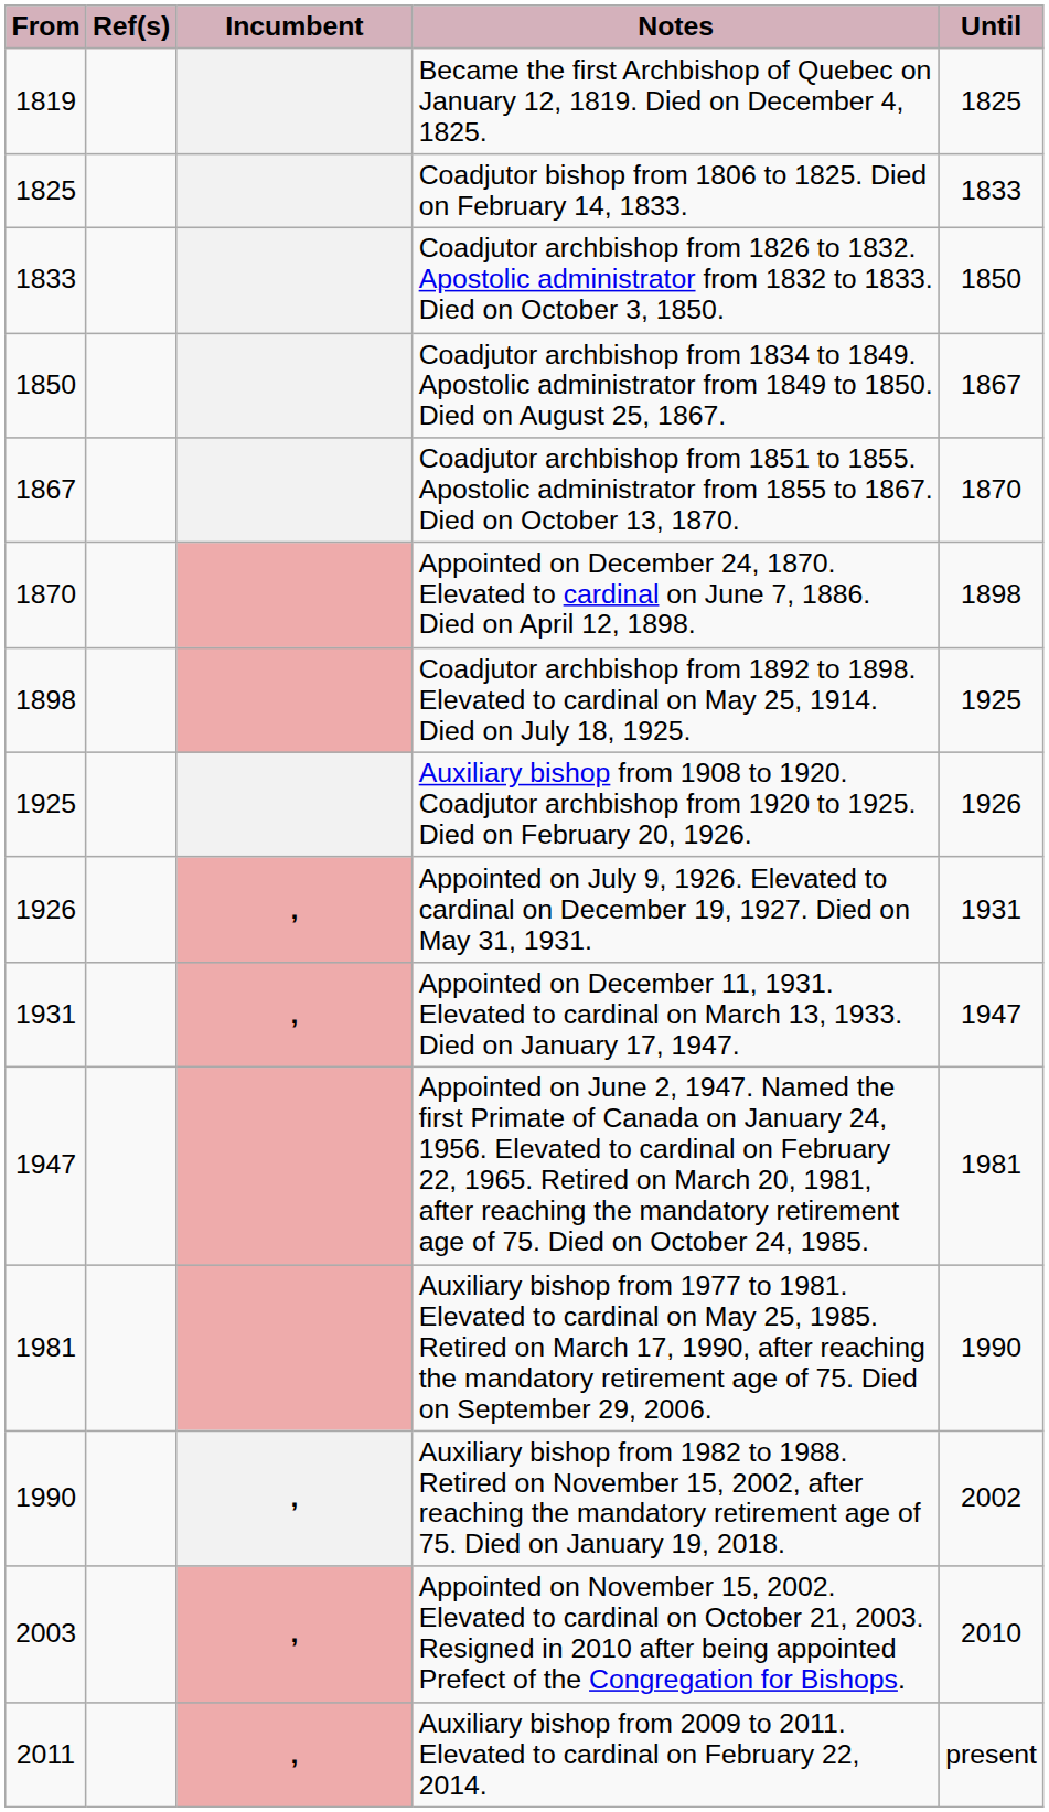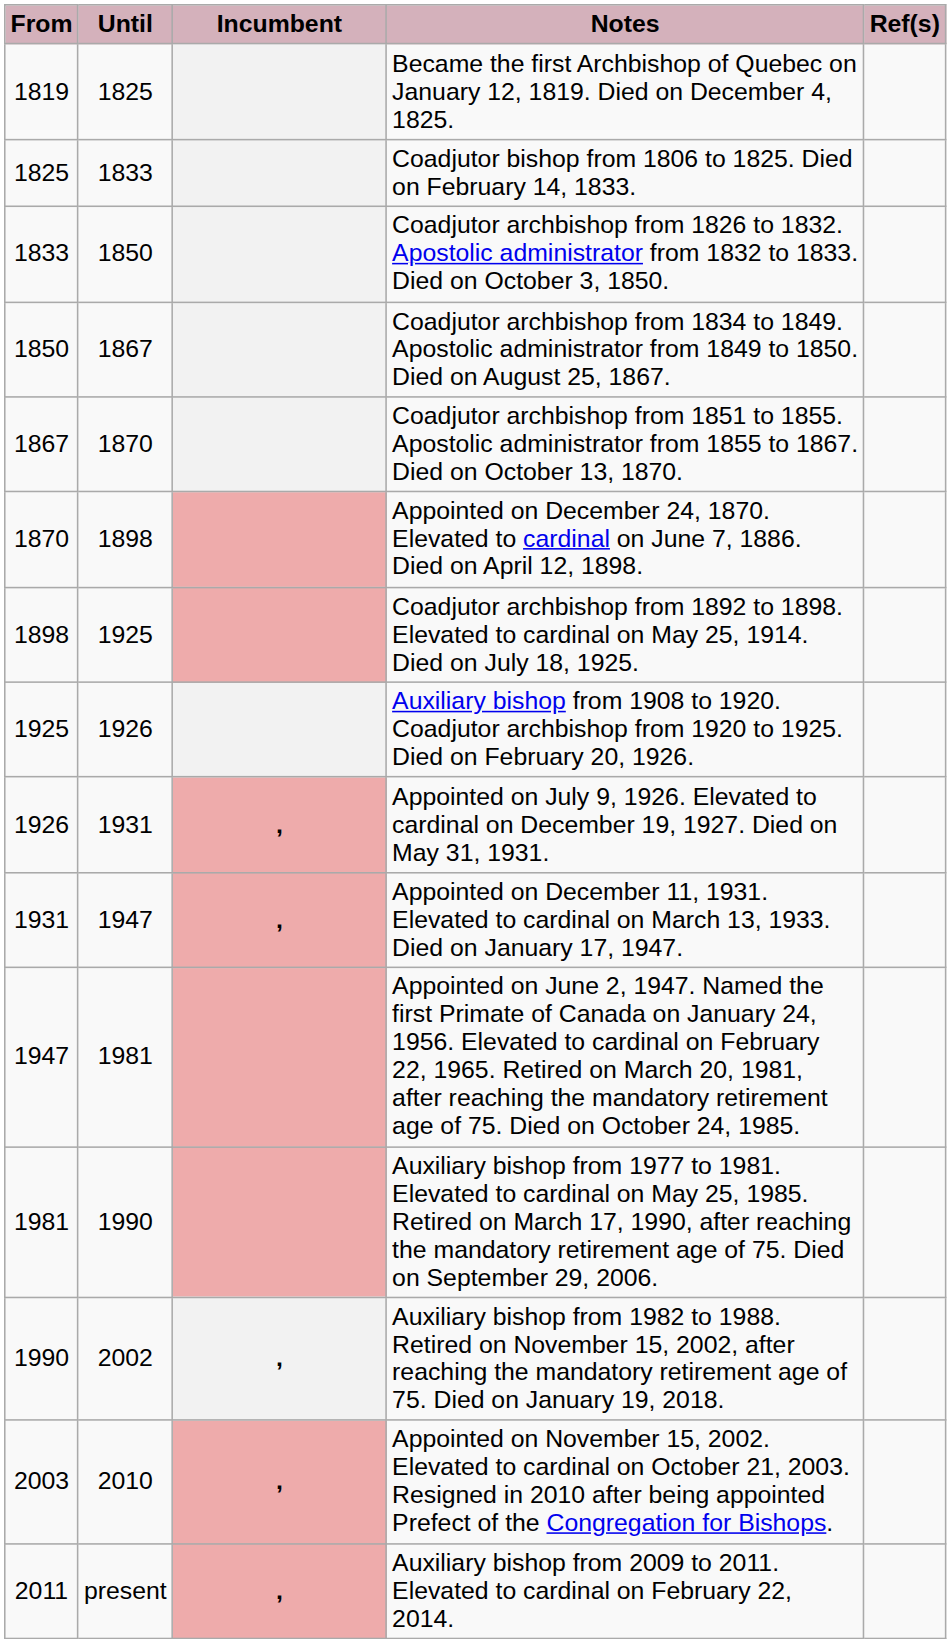columns swapped: Until <-> Ref(s)
